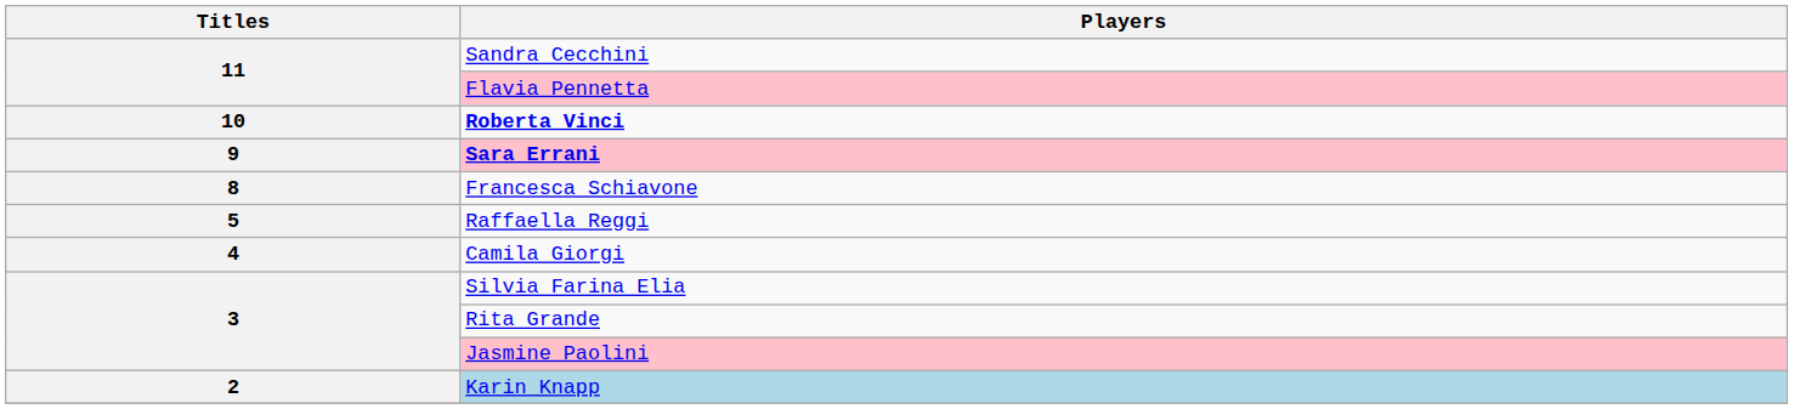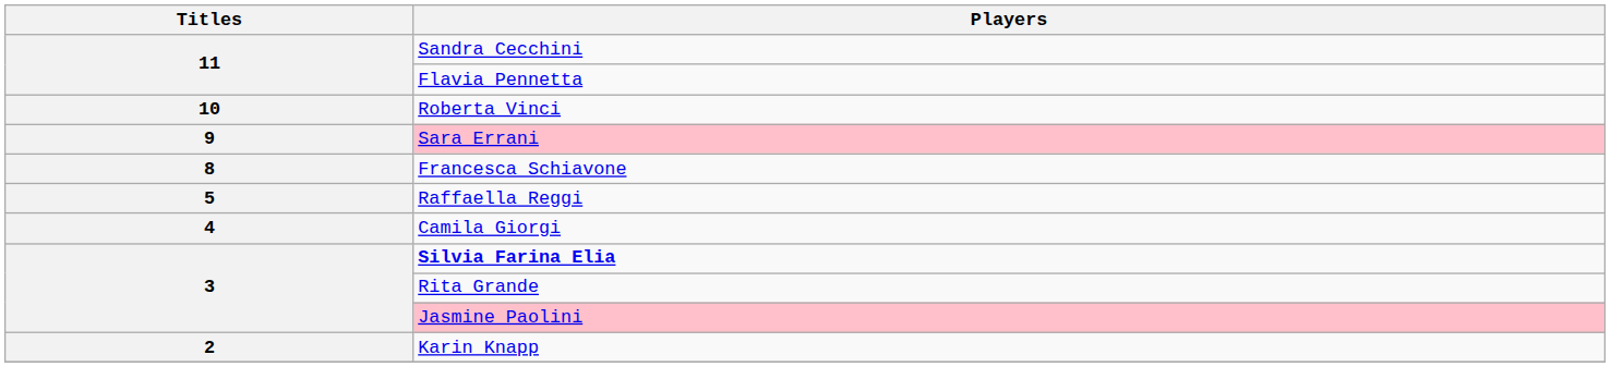Flavia Pennetta | Players: pink background -> no background
Roberta Vinci | Players: bold -> normal
Sara Errani | Players: bold -> normal
Silvia Farina Elia | Players: normal -> bold
Karin Knapp | Players: lightblue background -> no background
